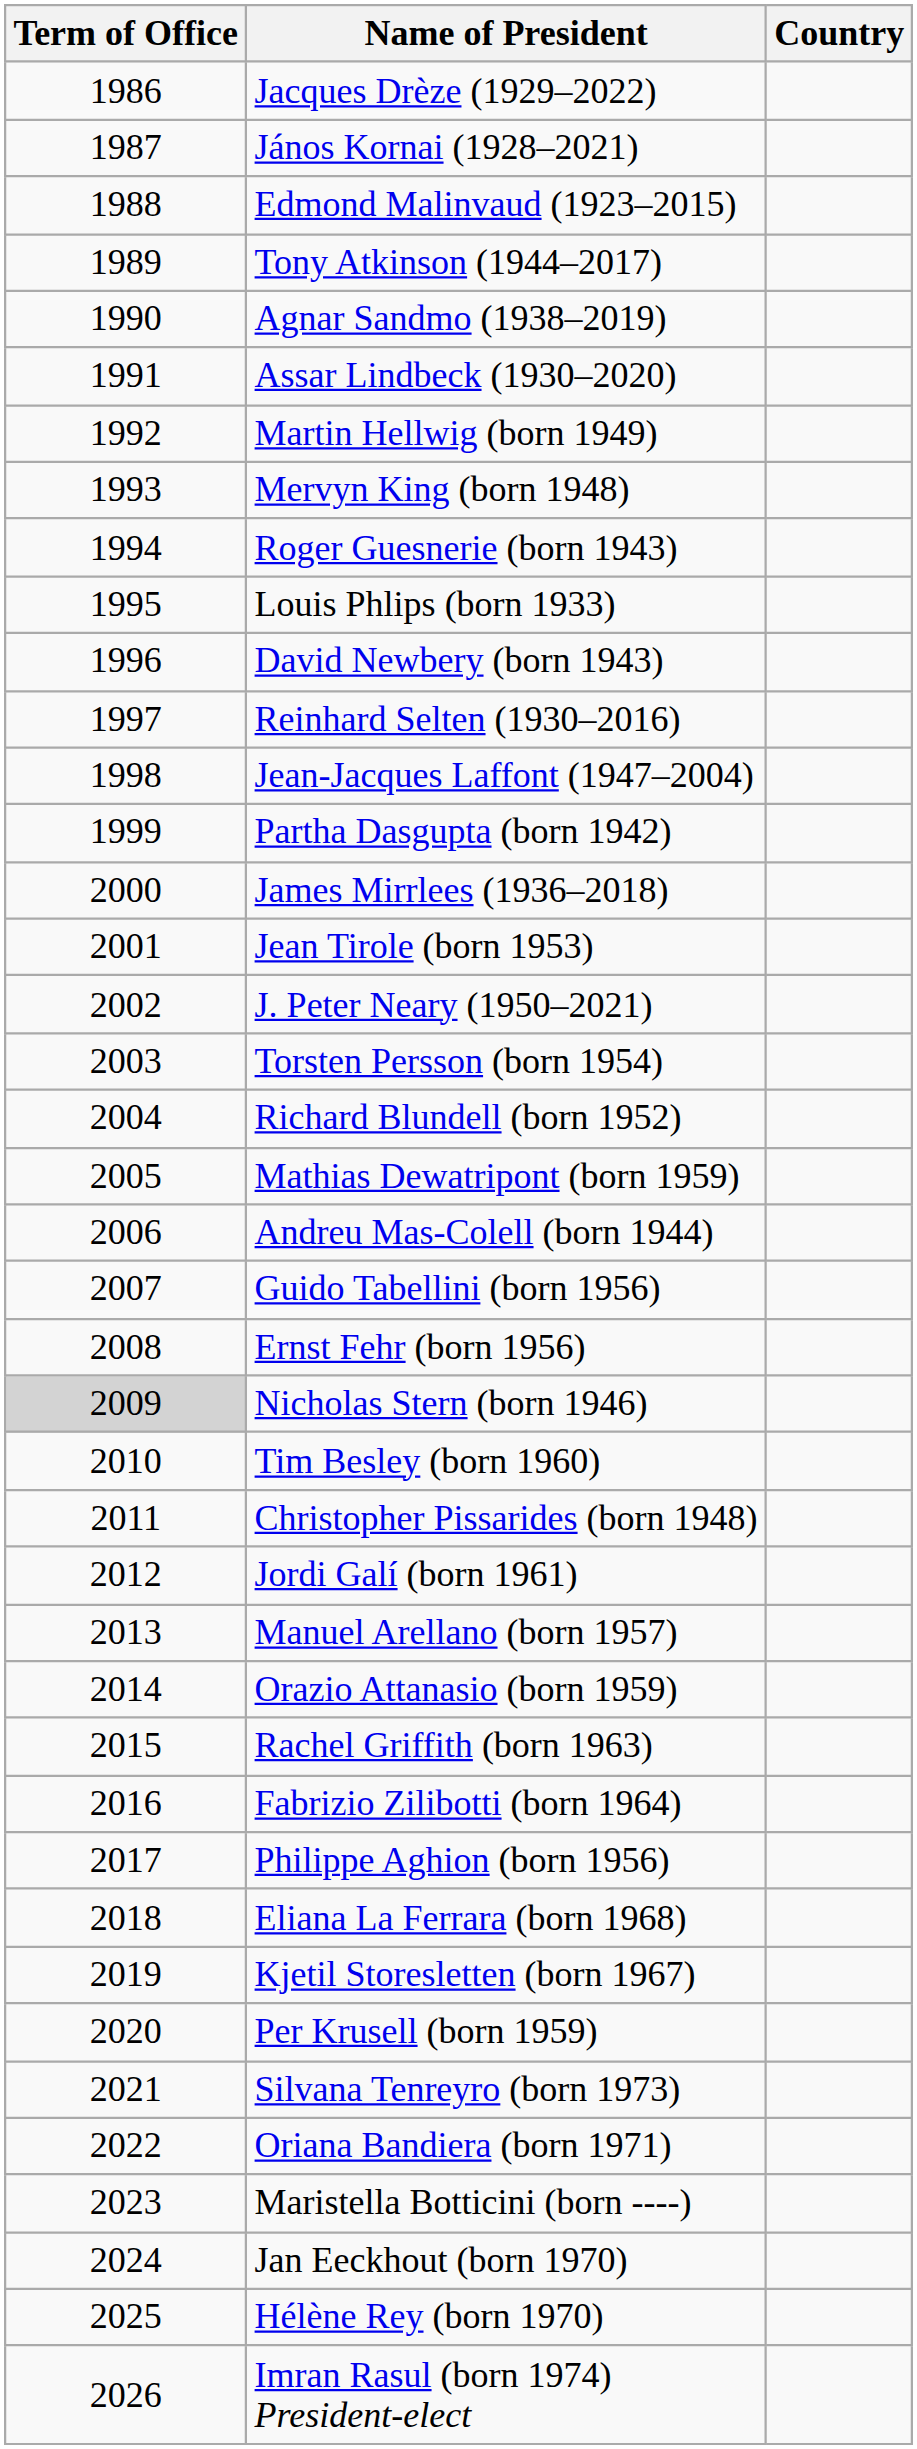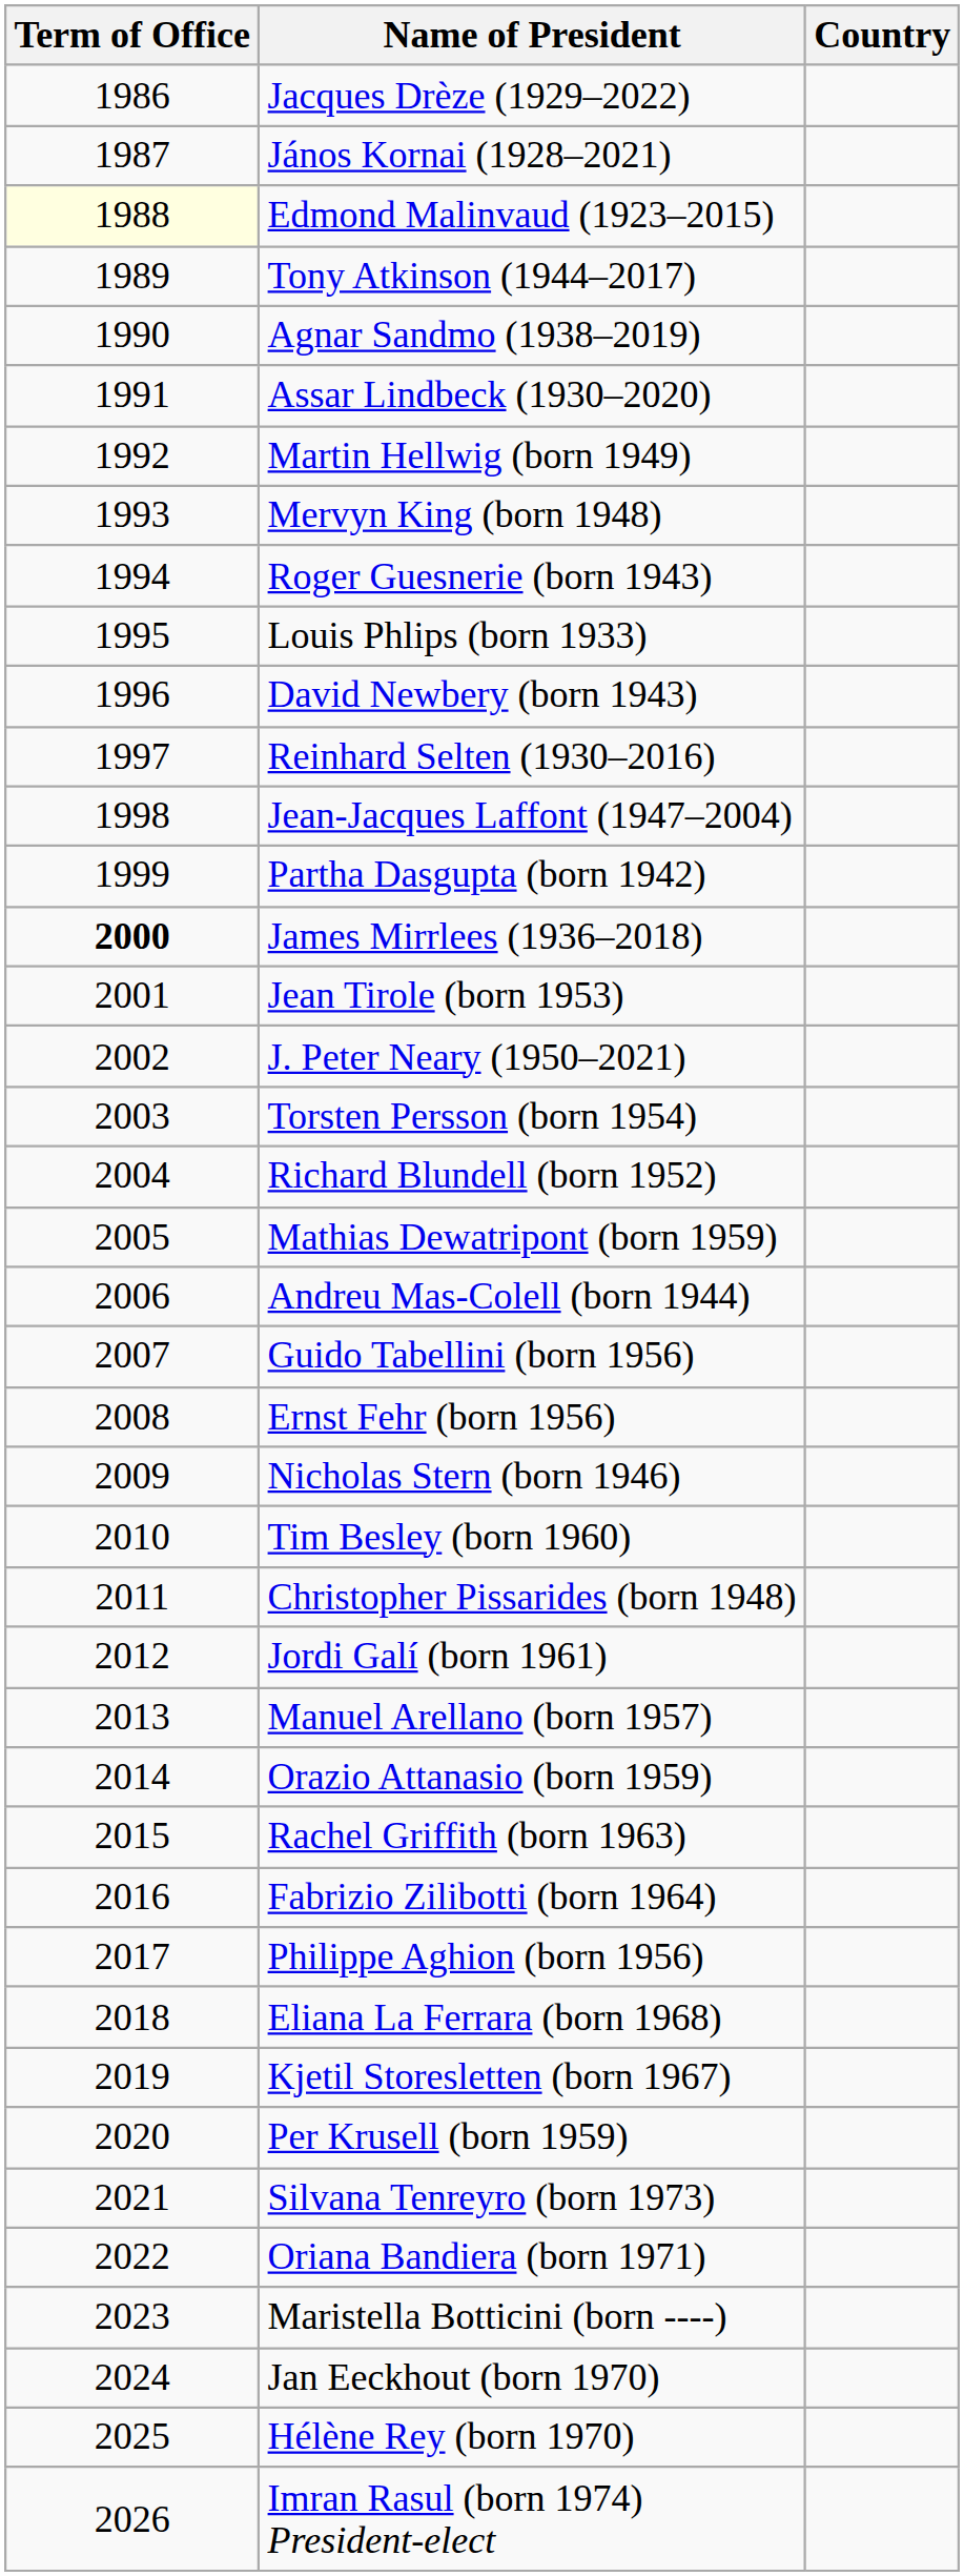Edmond Malinvaud (1923–2015) | Term of Office: no background -> lightyellow background
James Mirrlees (1936–2018) | Term of Office: normal -> bold
Nicholas Stern (born 1946) | Term of Office: lightgrey background -> no background
